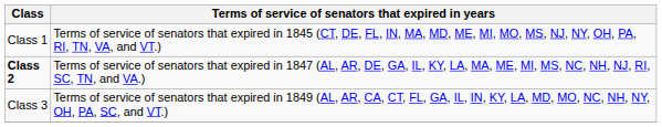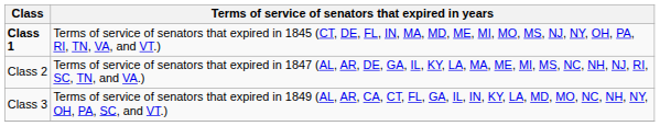Class 1 | Class: normal -> bold
Class 2 | Class: bold -> normal
